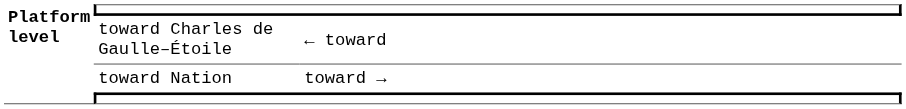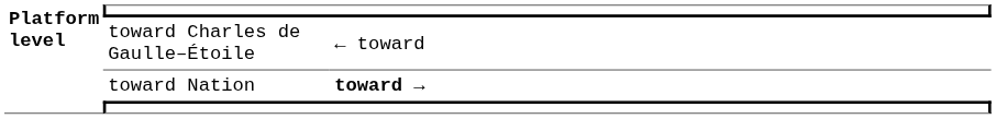toward Nation | column 3: normal -> bold
